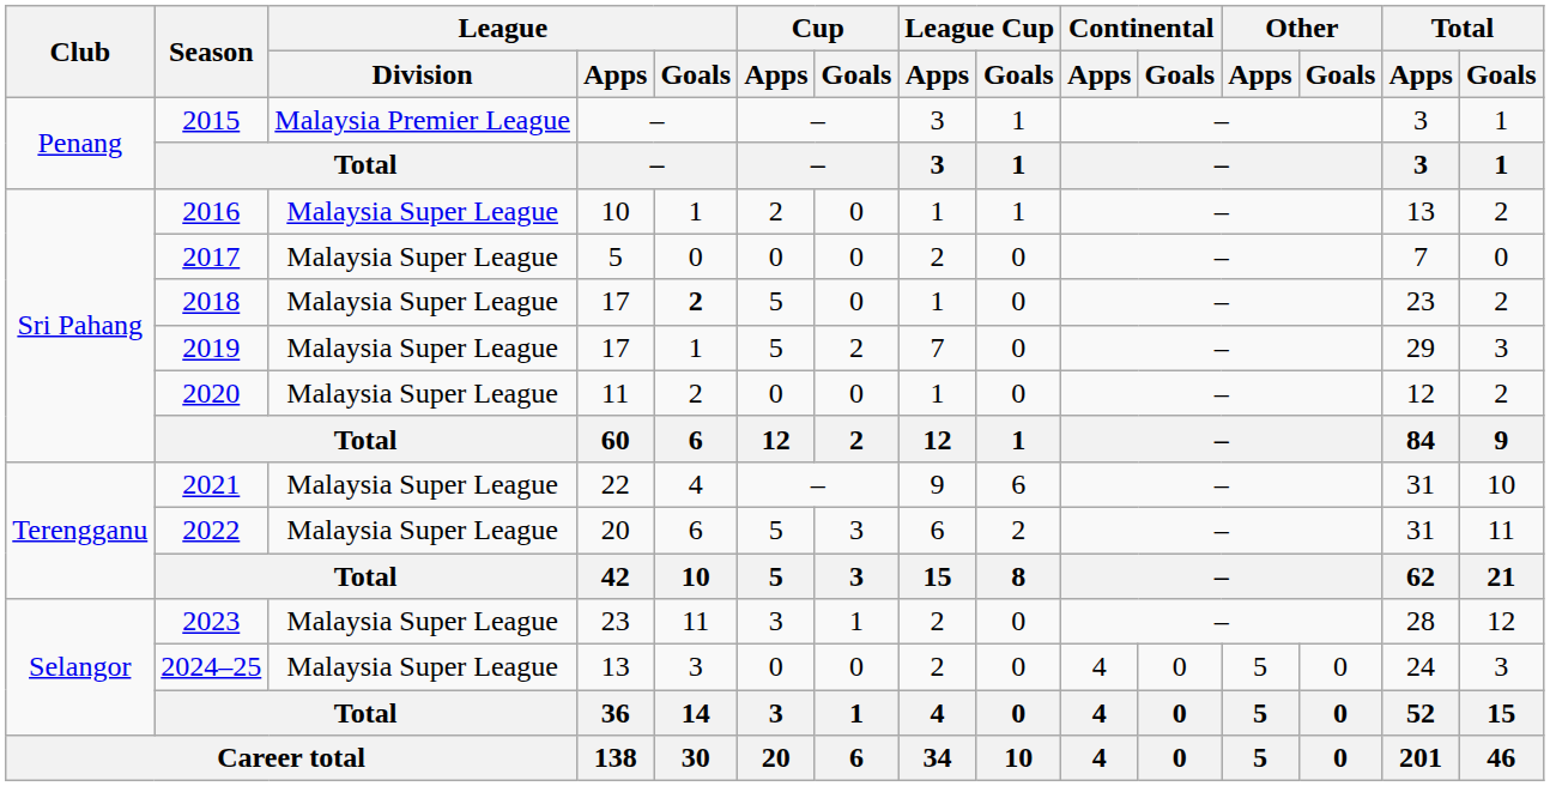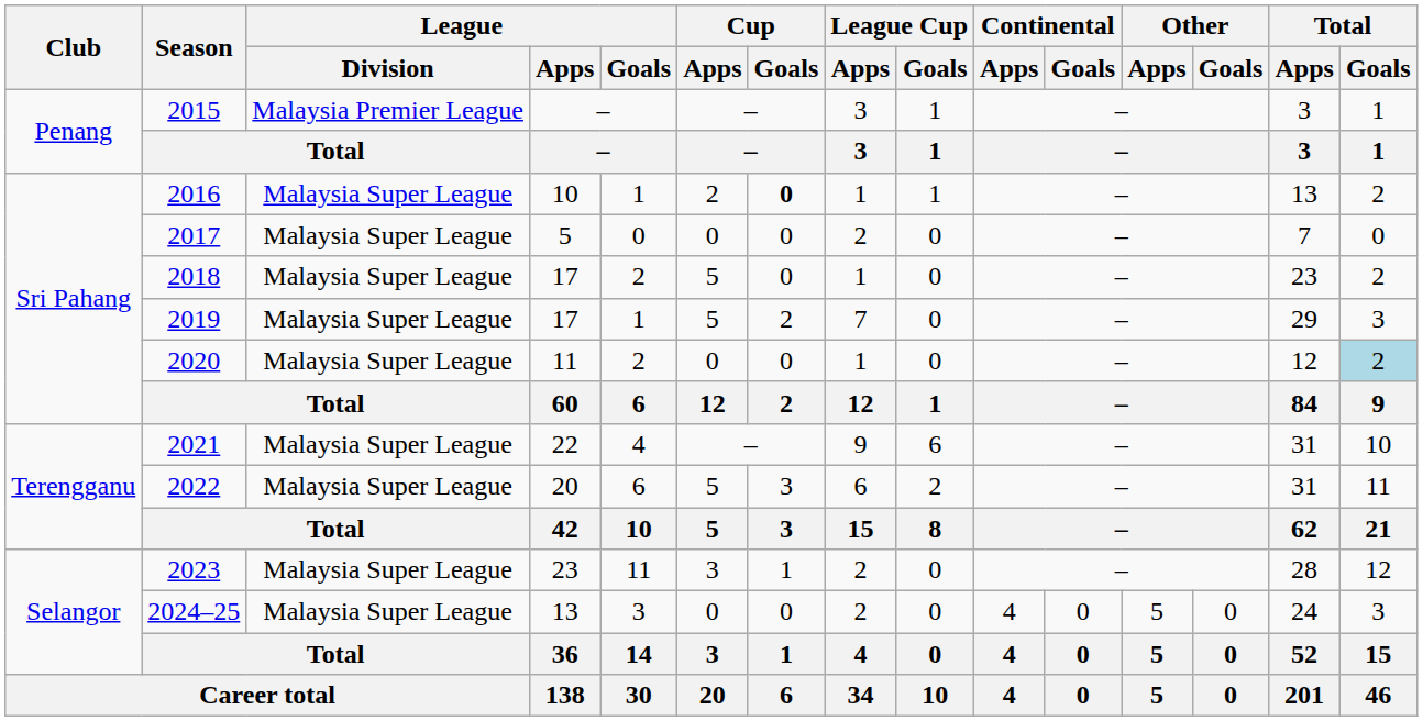2016 | Cup / Goals: normal -> bold
2018 | League / Goals: bold -> normal
2020 | Total / Goals: no background -> lightblue background
